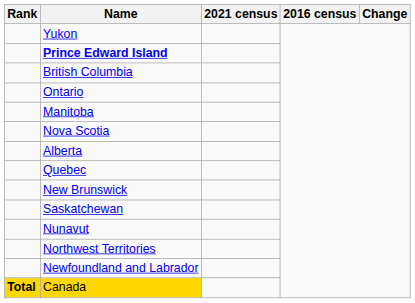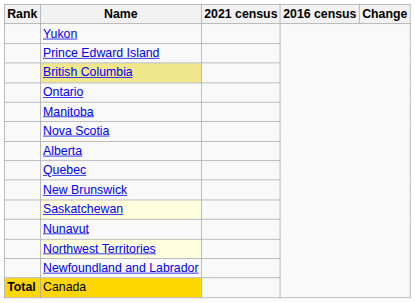Prince Edward Island | Name: bold -> normal
British Columbia | Name: no background -> khaki background
Saskatchewan | Name: no background -> lightyellow background
Northwest Territories | Name: no background -> lightyellow background
